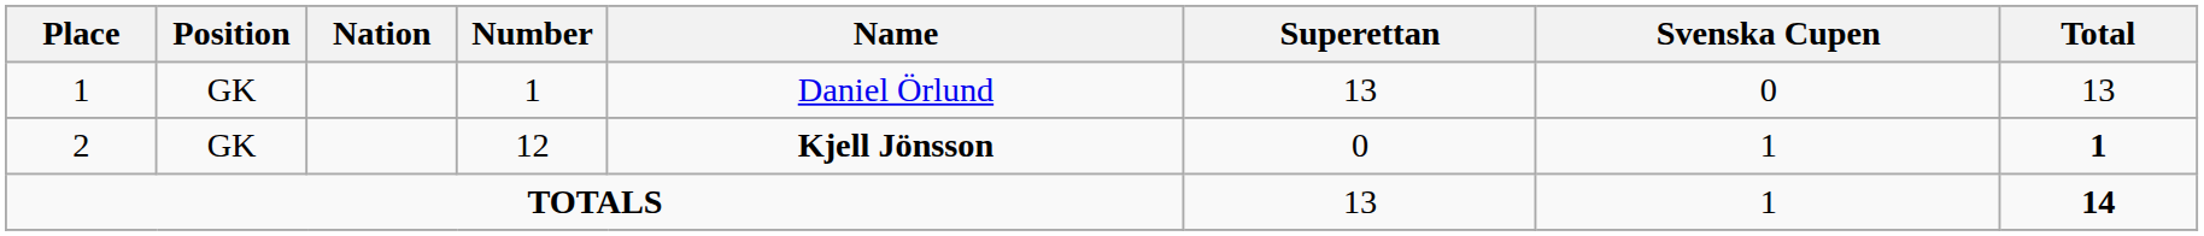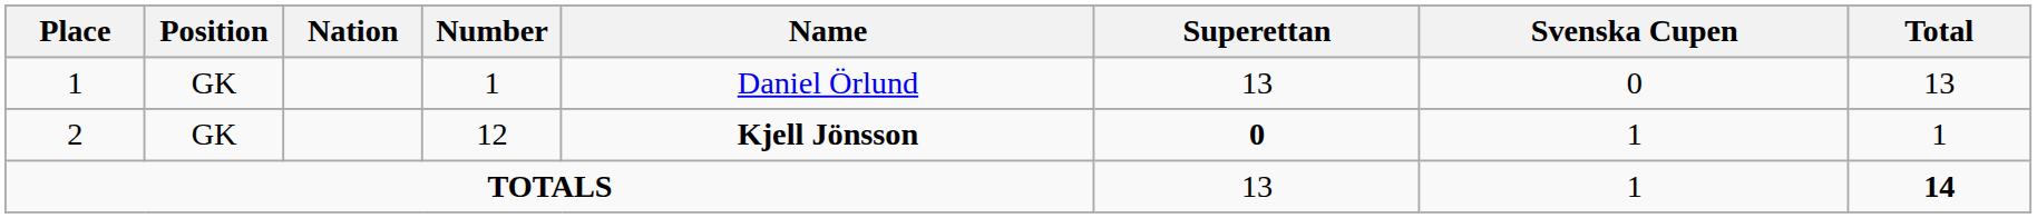2 | Superettan: normal -> bold
2 | Total: bold -> normal
